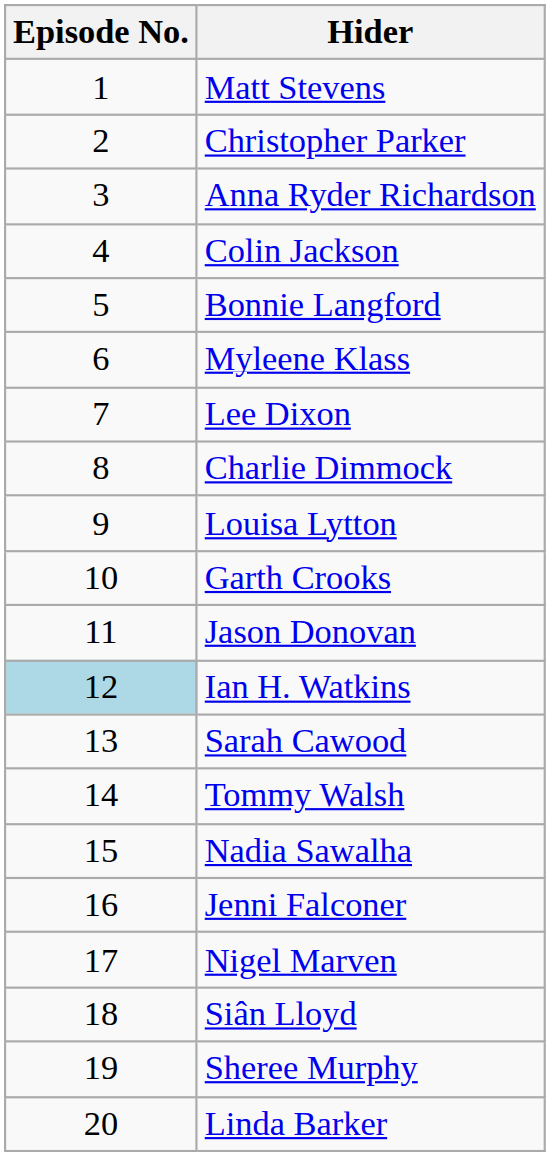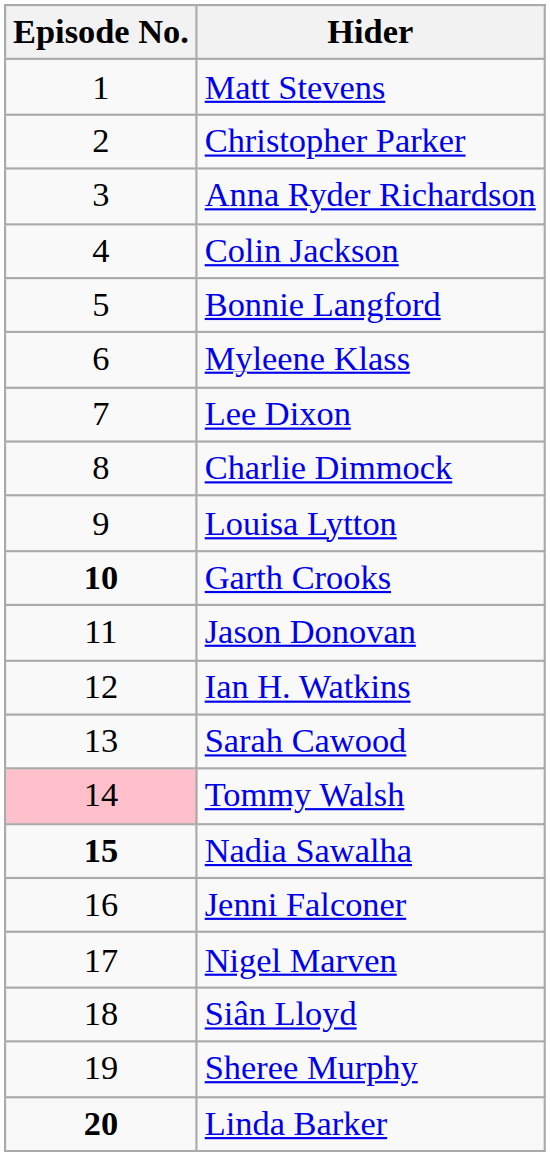Garth Crooks | Episode No.: normal -> bold
Ian H. Watkins | Episode No.: lightblue background -> no background
Tommy Walsh | Episode No.: no background -> pink background
Nadia Sawalha | Episode No.: normal -> bold
Linda Barker | Episode No.: normal -> bold
